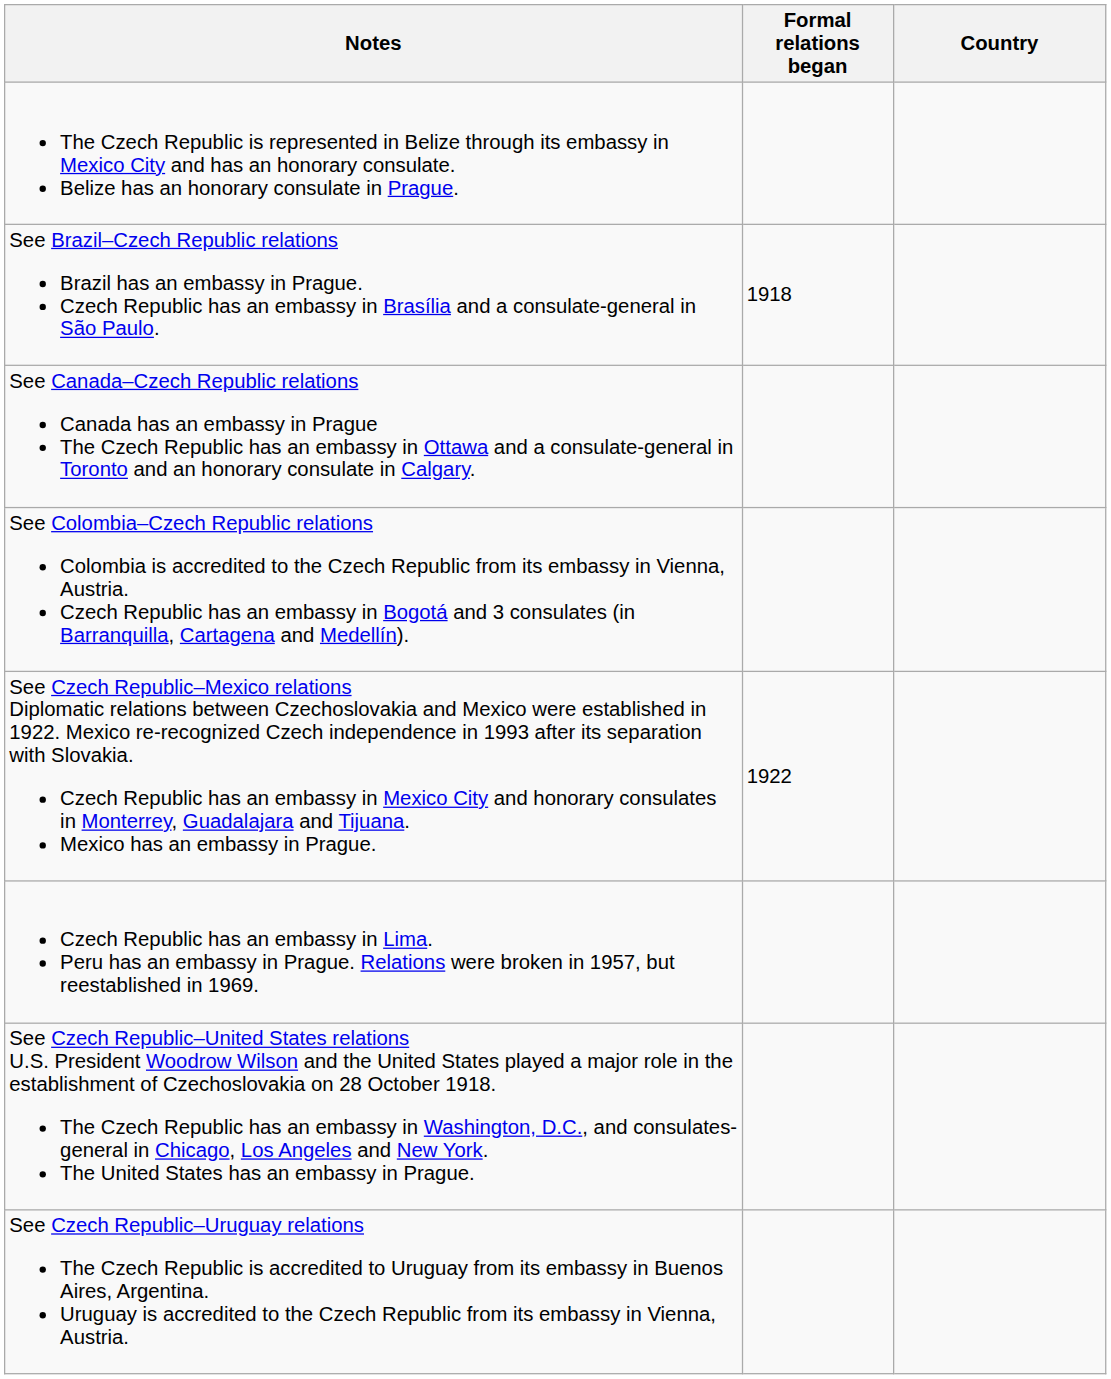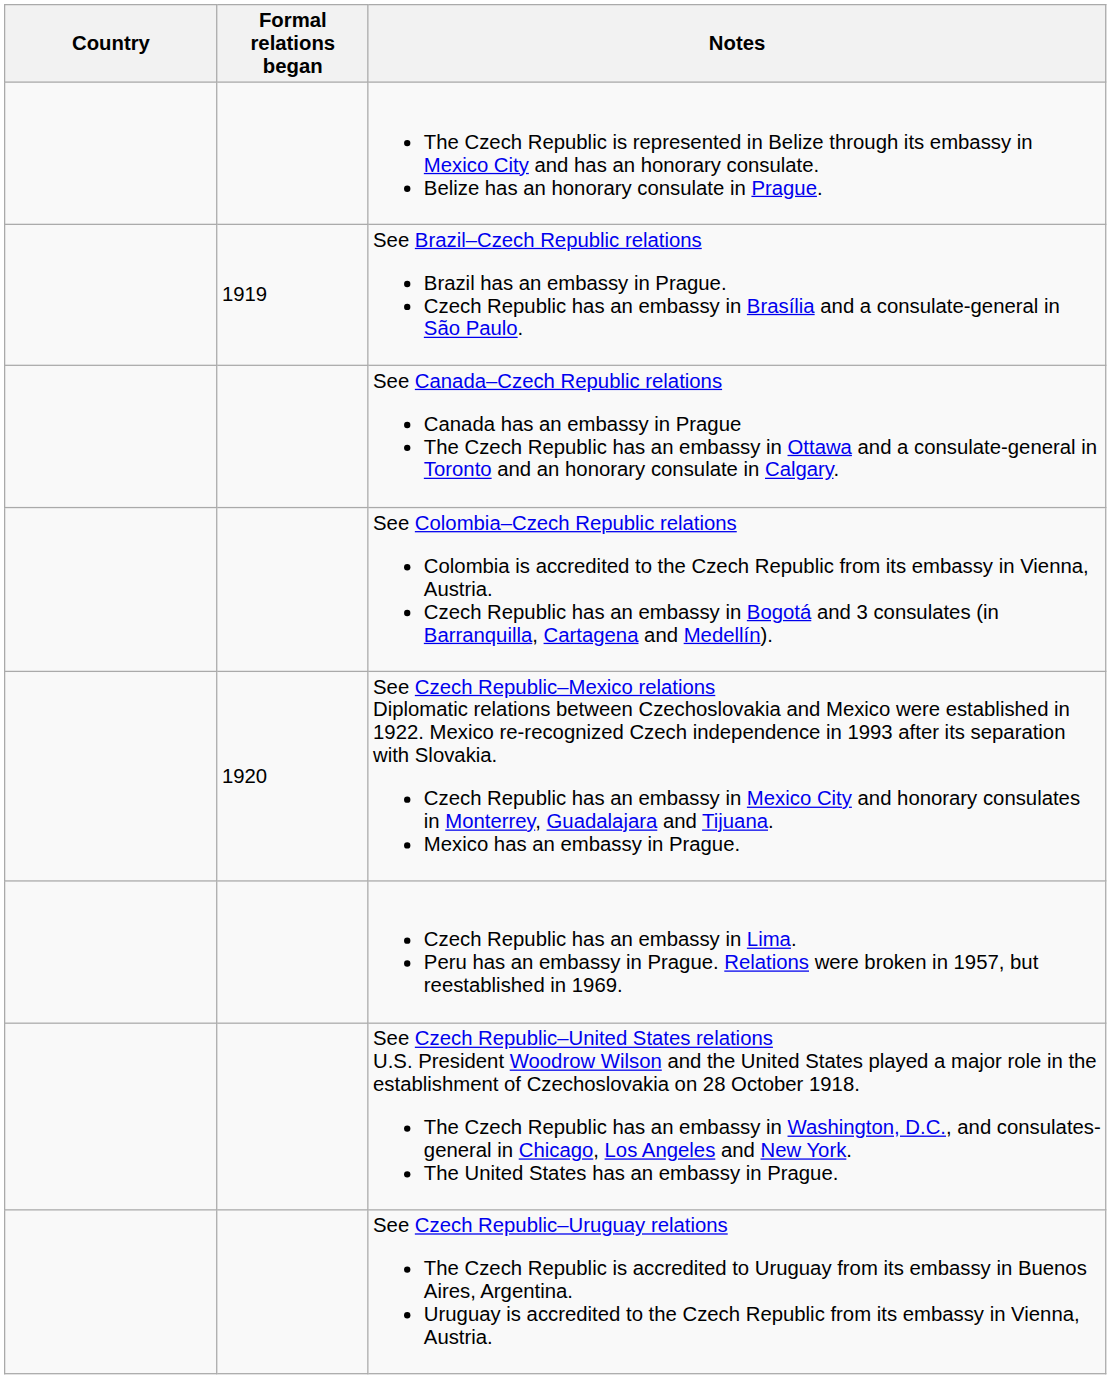columns swapped: Country <-> Notes
row 3 | Formal relations began: 1918 -> 1919
row 6 | Formal relations began: 1922 -> 1920
